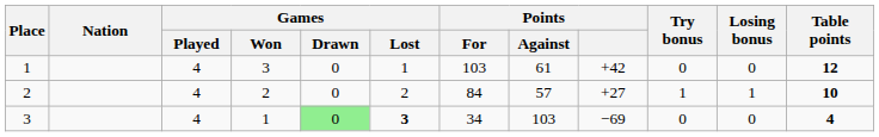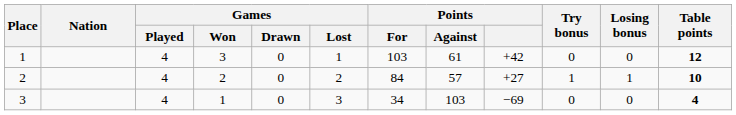row 5 | Games / Drawn: lightgreen background -> no background
row 5 | Games / Lost: bold -> normal
